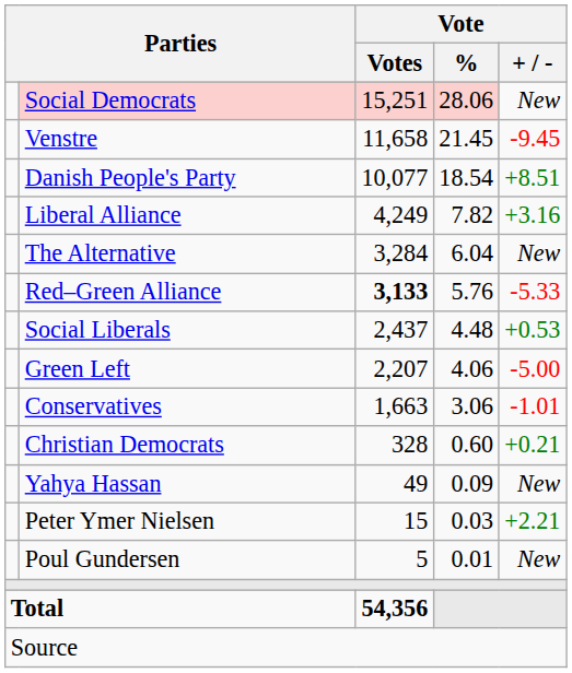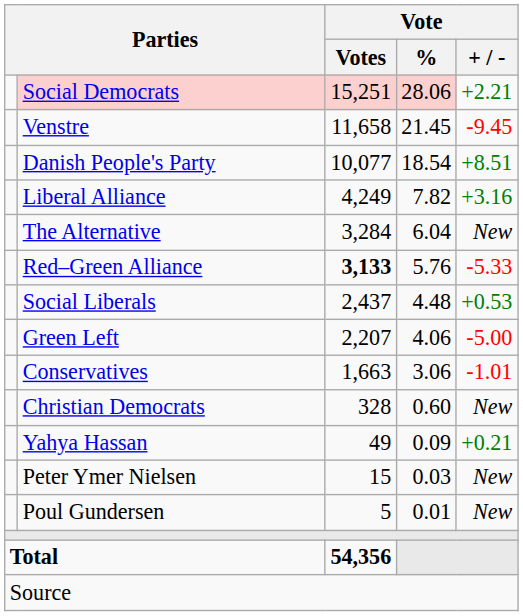Social Democrats | Vote / + / -: New -> +2.21
Christian Democrats | Vote / + / -: +0.21 -> New
Yahya Hassan | Vote / + / -: New -> +0.21
Peter Ymer Nielsen | Vote / + / -: +2.21 -> New
